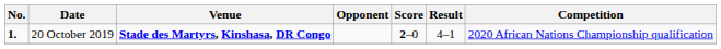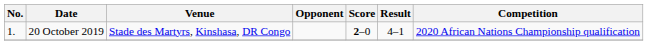20 October 2019 | No.: bold -> normal
20 October 2019 | Venue: bold -> normal
